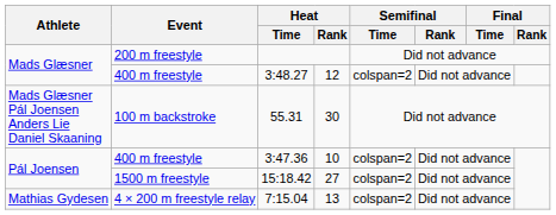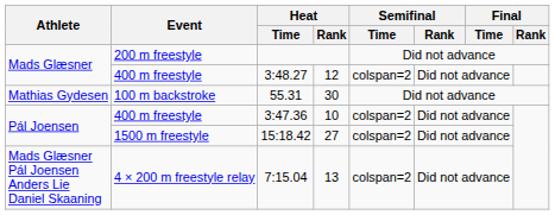55.31 | Athlete: Mads Glæsner Pál Joensen Anders Lie Daniel Skaaning -> Mathias Gydesen
7:15.04 | Athlete: Mathias Gydesen -> Mads Glæsner Pál Joensen Anders Lie Daniel Skaaning
